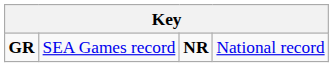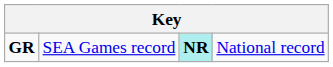GR | column 3: no background -> paleturquoise background
